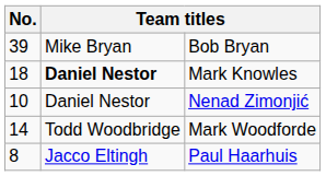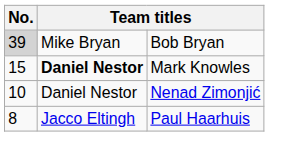Bob Bryan | No.: no background -> lightgrey background
Mark Knowles | No.: 18 -> 15
- row: 14 | Todd Woodbridge | Mark Woodforde
